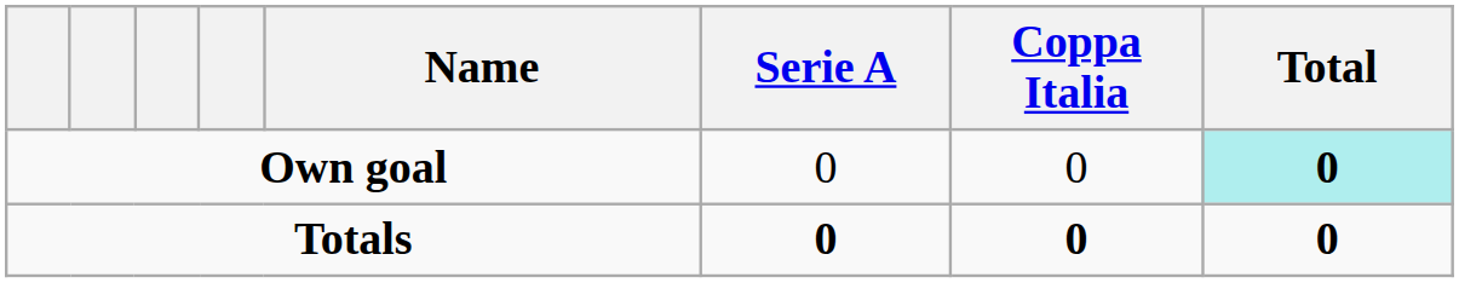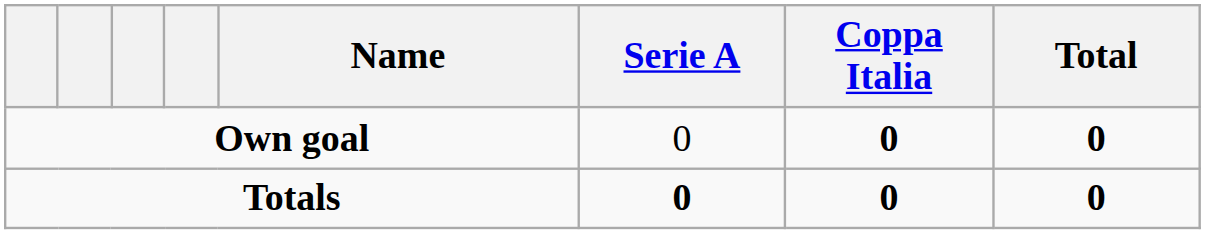Own goal | Coppa Italia: normal -> bold
Own goal | Total: paleturquoise background -> no background
